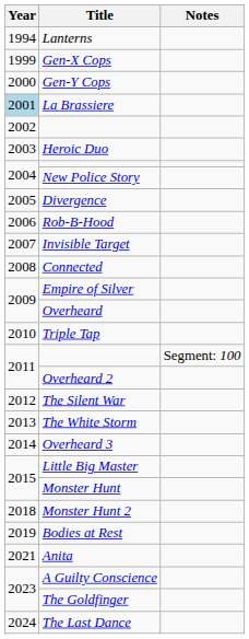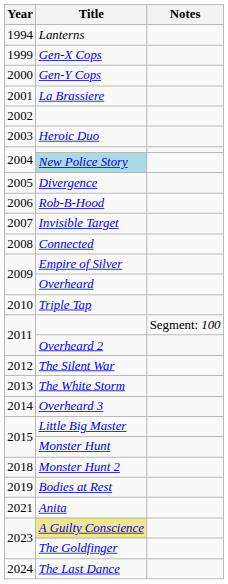La Brassiere | Year: lightblue background -> no background
New Police Story | Title: no background -> lightblue background
A Guilty Conscience | Title: no background -> khaki background
